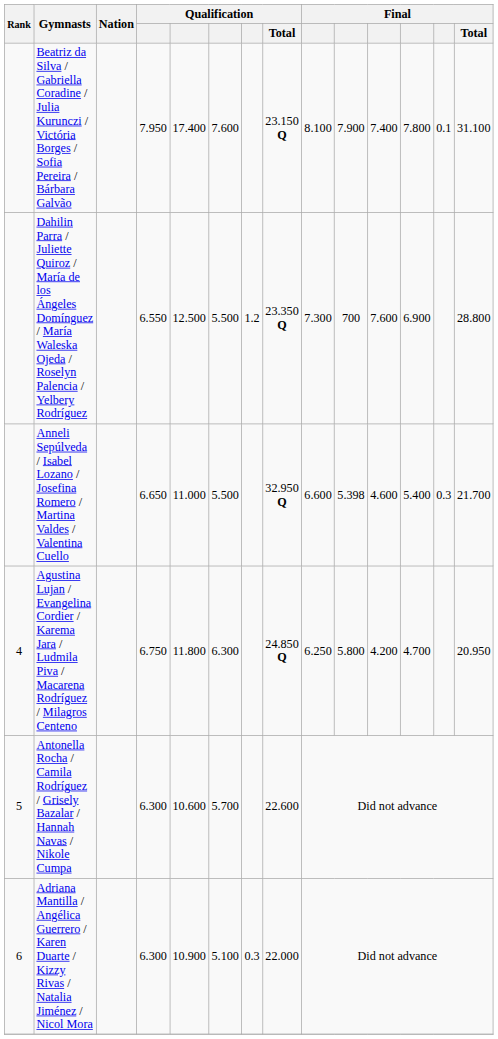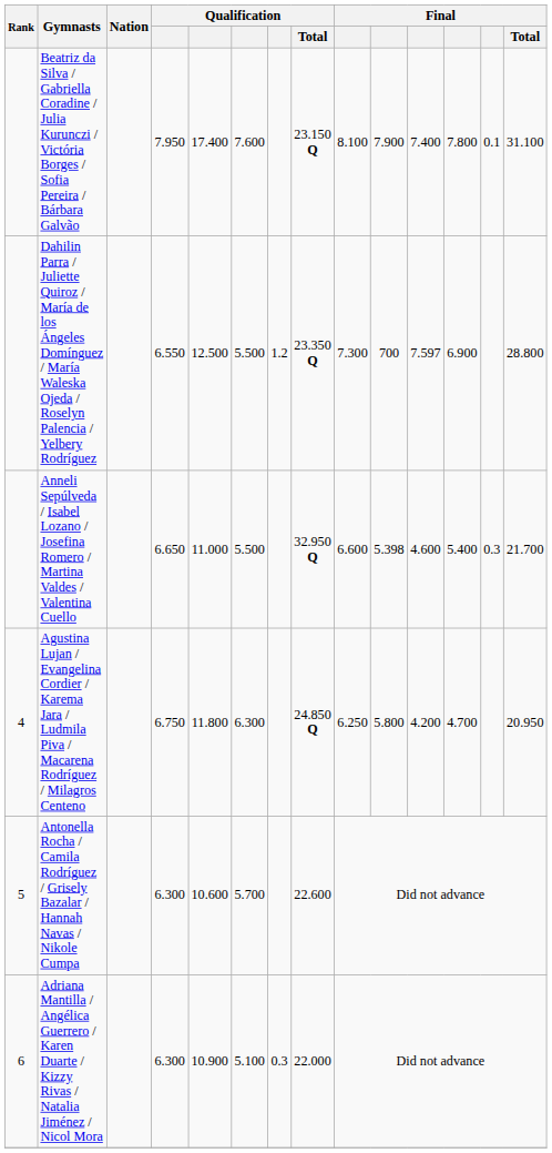row 4 | column 11: 7.600 -> 7.597
